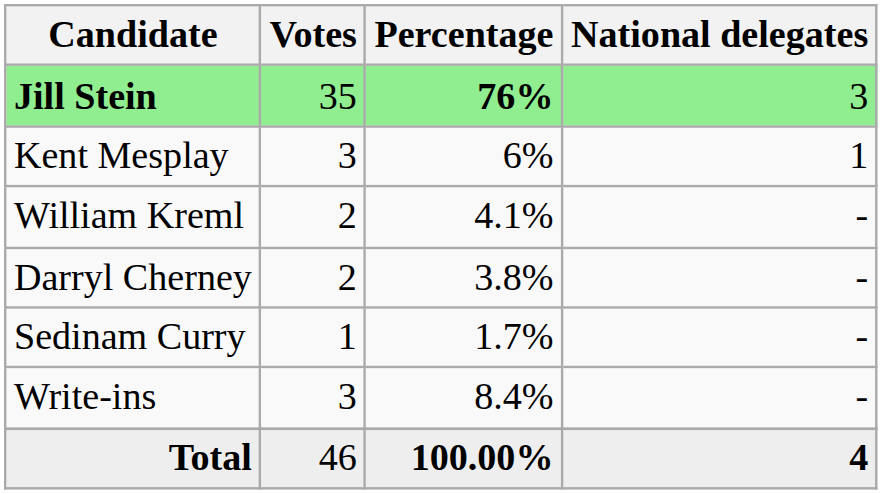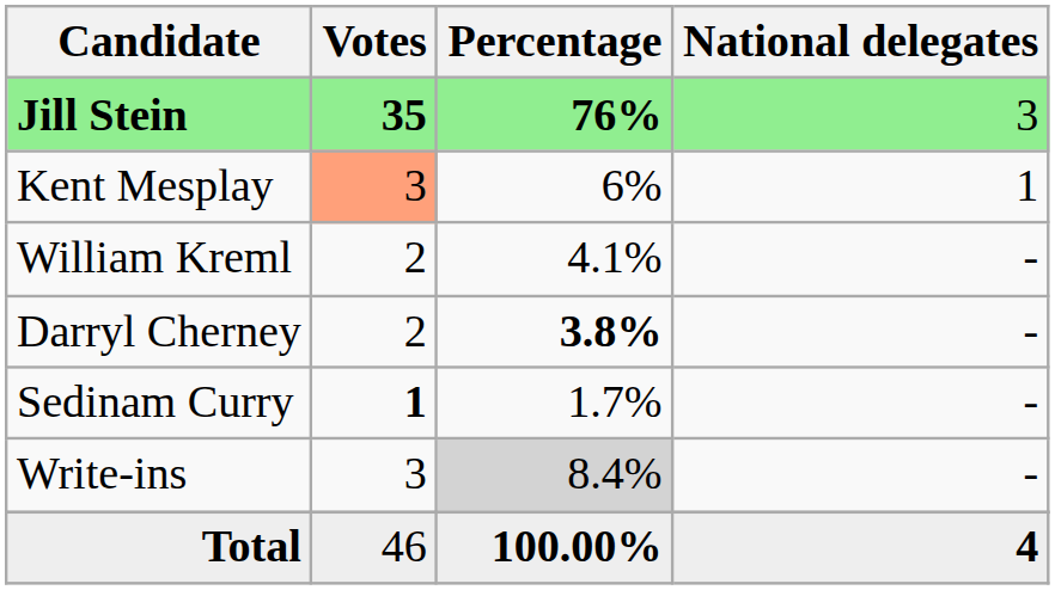Jill Stein | Votes: normal -> bold
Kent Mesplay | Votes: no background -> lightsalmon background
Darryl Cherney | Percentage: normal -> bold
Sedinam Curry | Votes: normal -> bold
Write-ins | Percentage: no background -> lightgrey background
